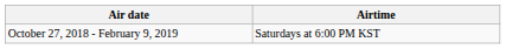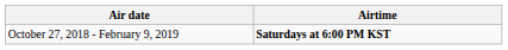October 27, 2018 - February 9, 2019 | Airtime: normal -> bold
